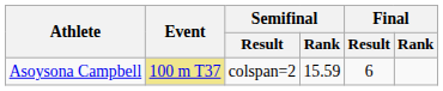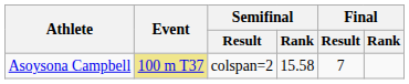Asoysona Campbell | Semifinal / Rank: 15.59 -> 15.58
Asoysona Campbell | Final / Result: 6 -> 7
